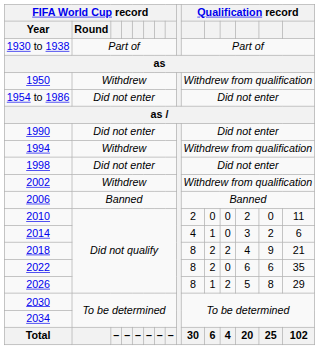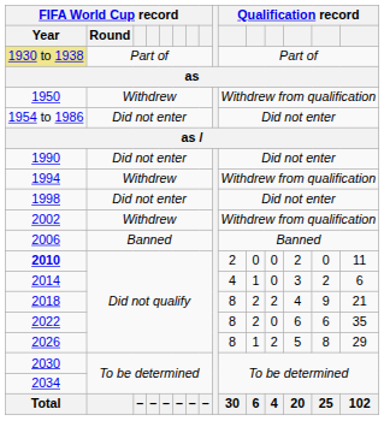1930 to 1938 | FIFA World Cup record / Year: no background -> khaki background
2010 | FIFA World Cup record / Year: normal -> bold
